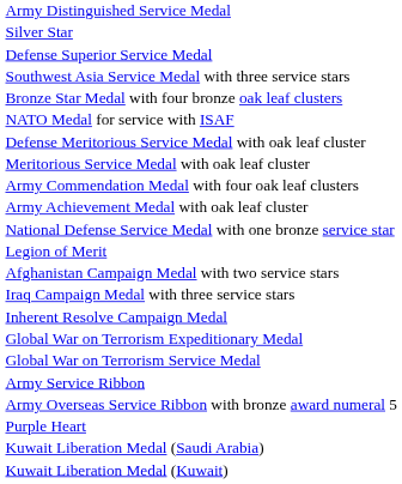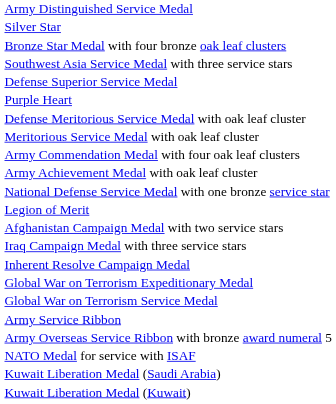row 3 | column 1: Defense Superior Service Medal -> Bronze Star Medal with four bronze oak leaf clusters
row 5 | column 1: Bronze Star Medal with four bronze oak leaf clusters -> Defense Superior Service Medal
row 6 | column 1: NATO Medal for service with ISAF -> Purple Heart
row 20 | column 1: Purple Heart -> NATO Medal for service with ISAF
